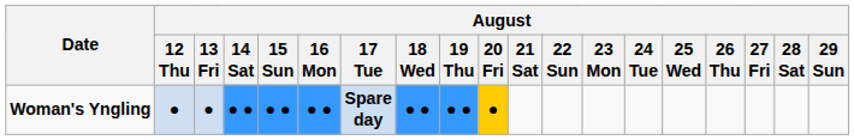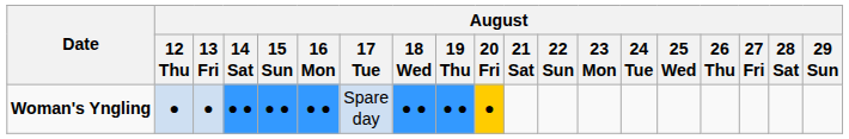Woman's Yngling | August / 17 Tue: bold -> normal
